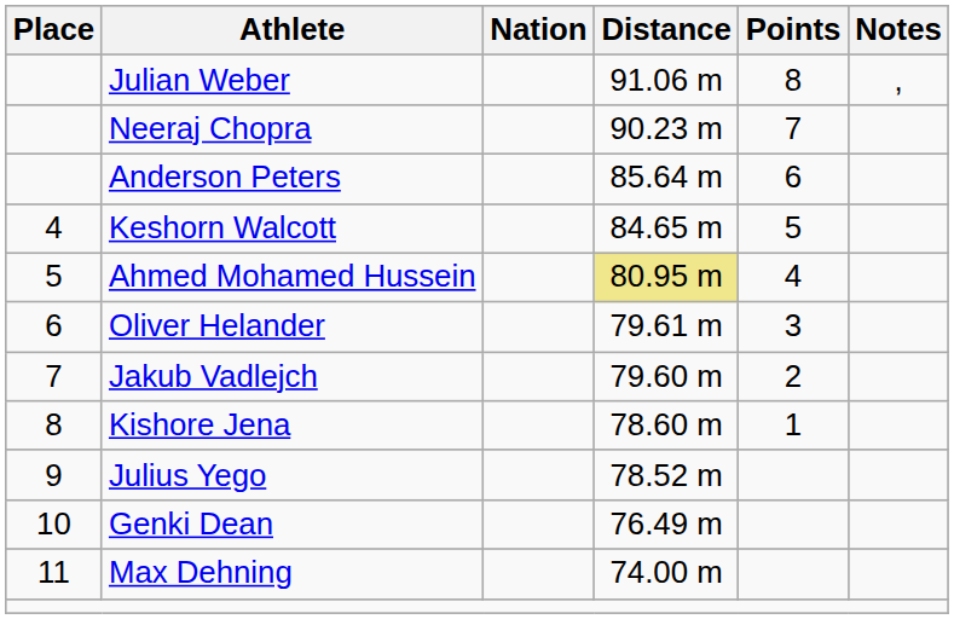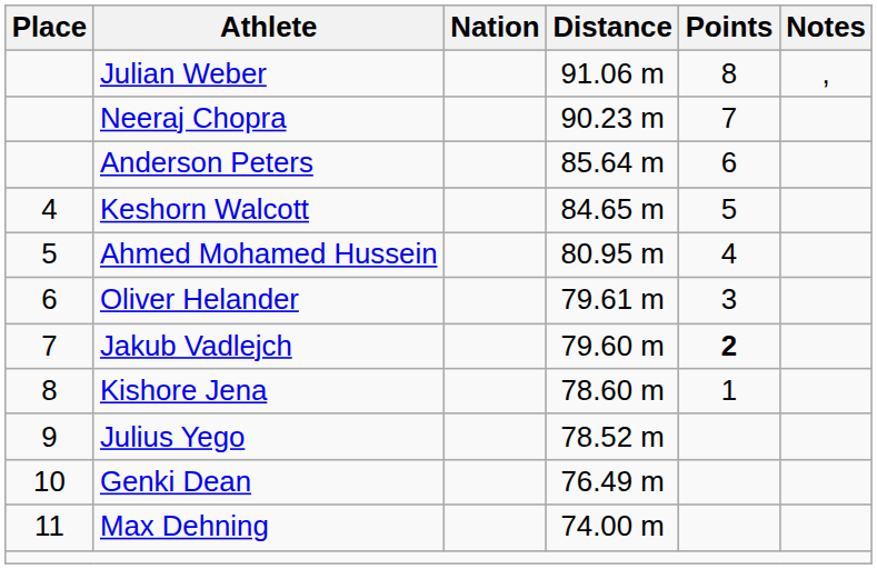Ahmed Mohamed Hussein | Distance: khaki background -> no background
Jakub Vadlejch | Points: normal -> bold
